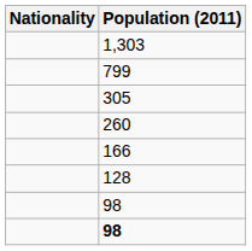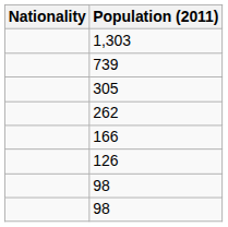row 3 | Population (2011): 799 -> 739
row 5 | Population (2011): 260 -> 262
row 7 | Population (2011): 128 -> 126
row 9 | Population (2011): bold -> normal
